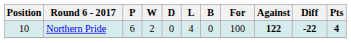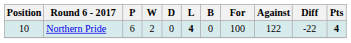Northern Pride | L: normal -> bold
Northern Pride | Against: bold -> normal
Northern Pride | Diff: bold -> normal
